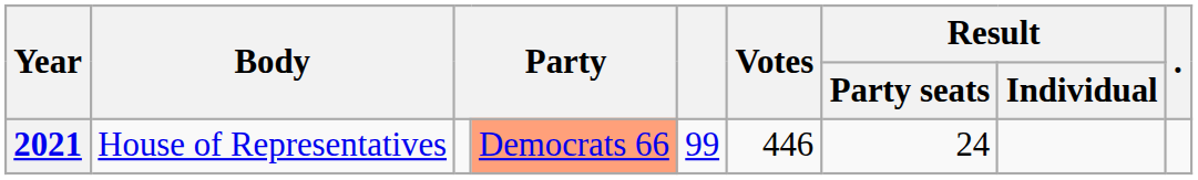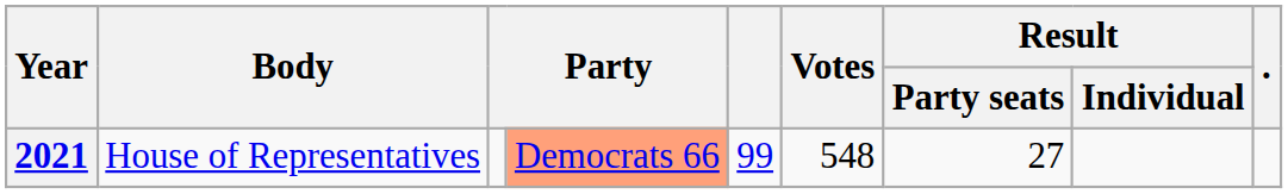2021 | Votes: 446 -> 548
2021 | Result / Party seats: 24 -> 27
